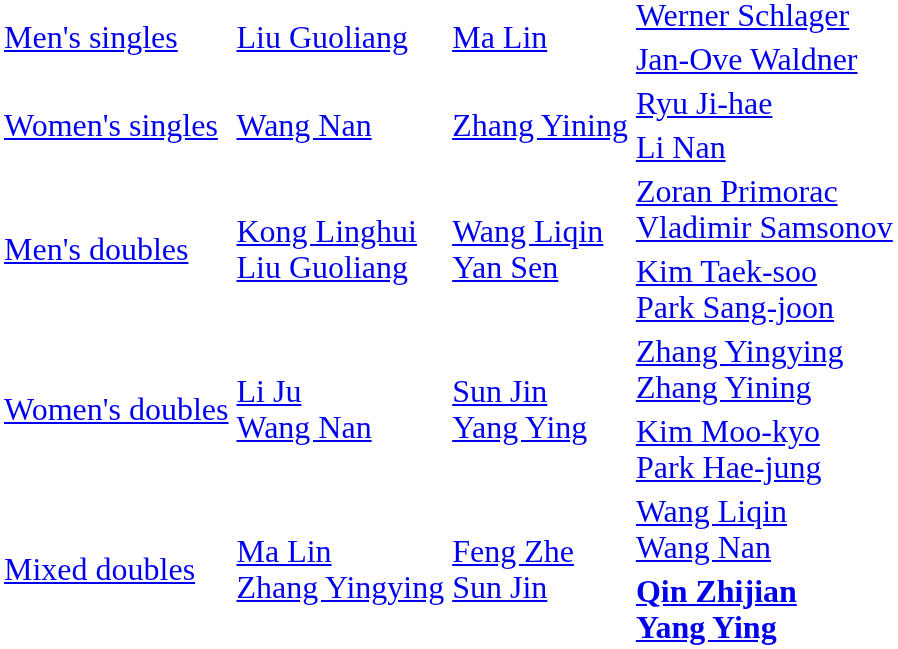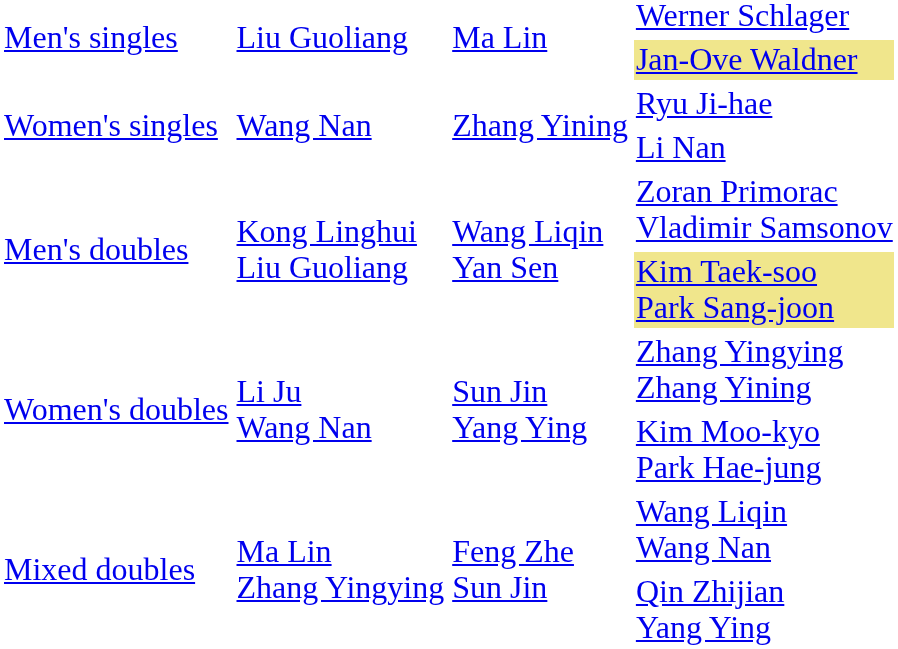Jan-Ove Waldner | column 4: no background -> khaki background
Kim Taek-soo Park Sang-joon | column 4: no background -> khaki background
Qin Zhijian Yang Ying | column 4: bold -> normal
